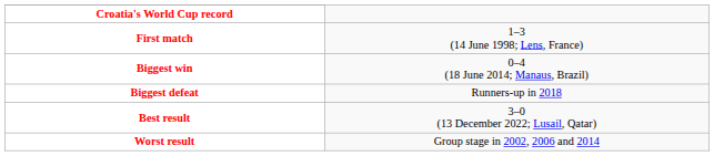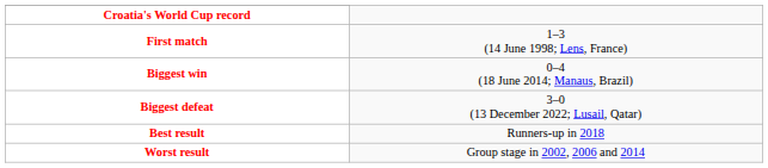Biggest defeat | column 2: Runners-up in 2018 -> 3–0 (13 December 2022; Lusail, Qatar)
Best result | column 2: 3–0 (13 December 2022; Lusail, Qatar) -> Runners-up in 2018
